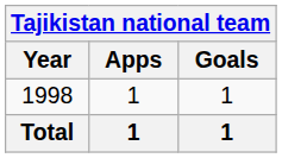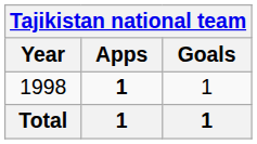1998 | Apps: normal -> bold
